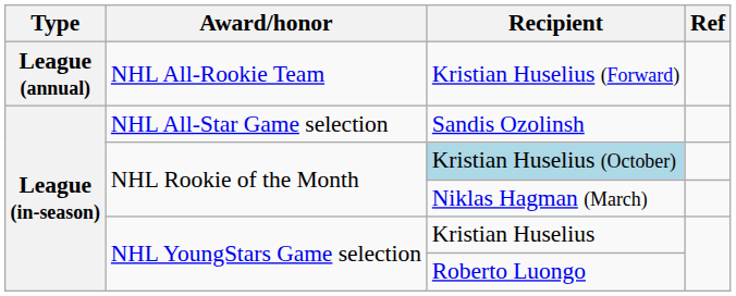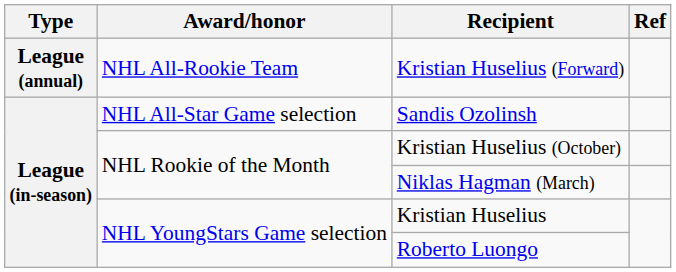Kristian Huselius (October) | Recipient: lightblue background -> no background
